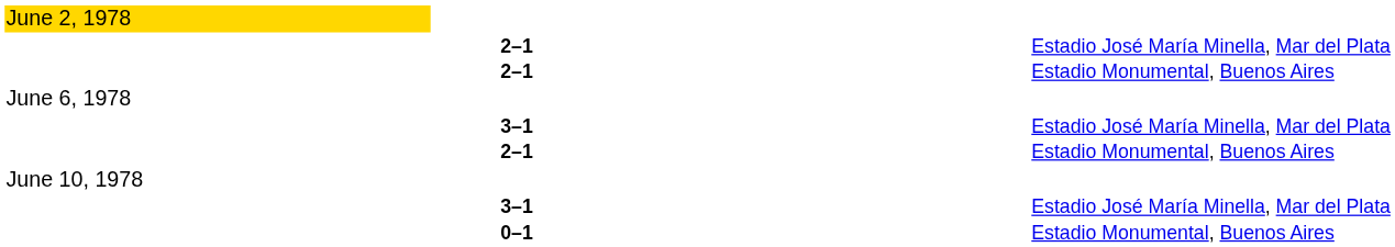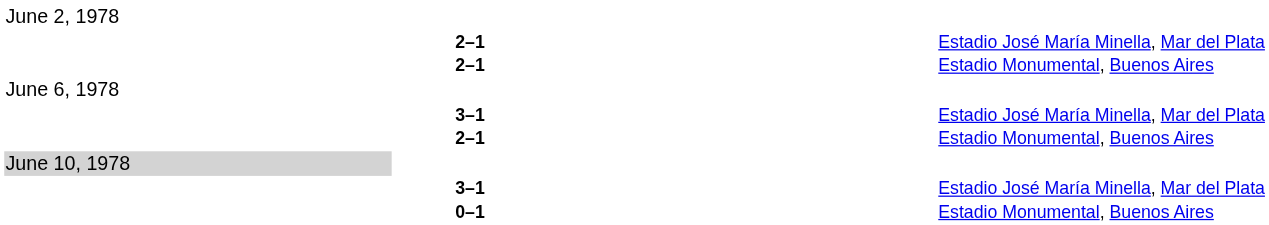June 2, 1978 | column 1: gold background -> no background
June 10, 1978 | column 1: no background -> lightgrey background
